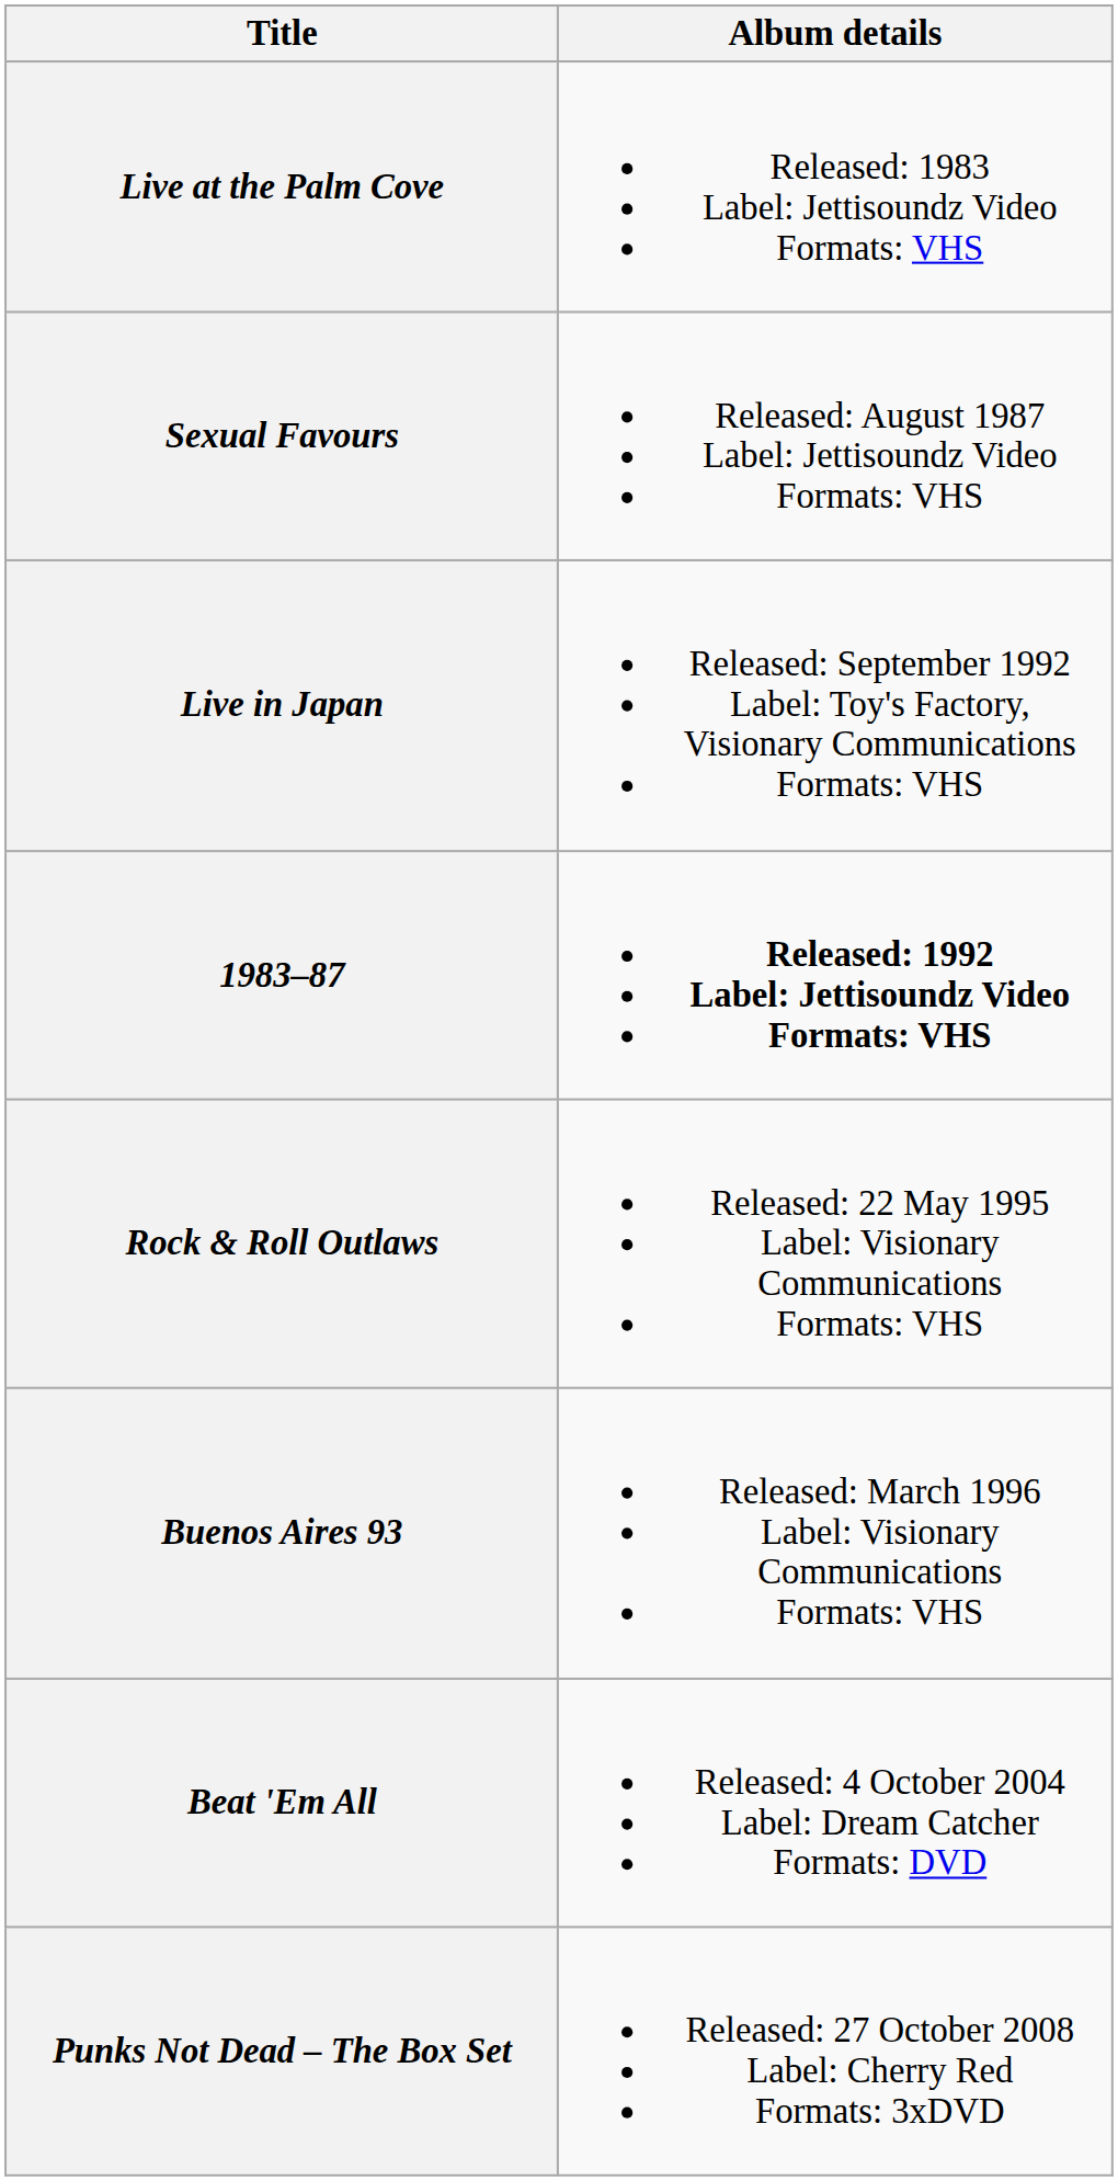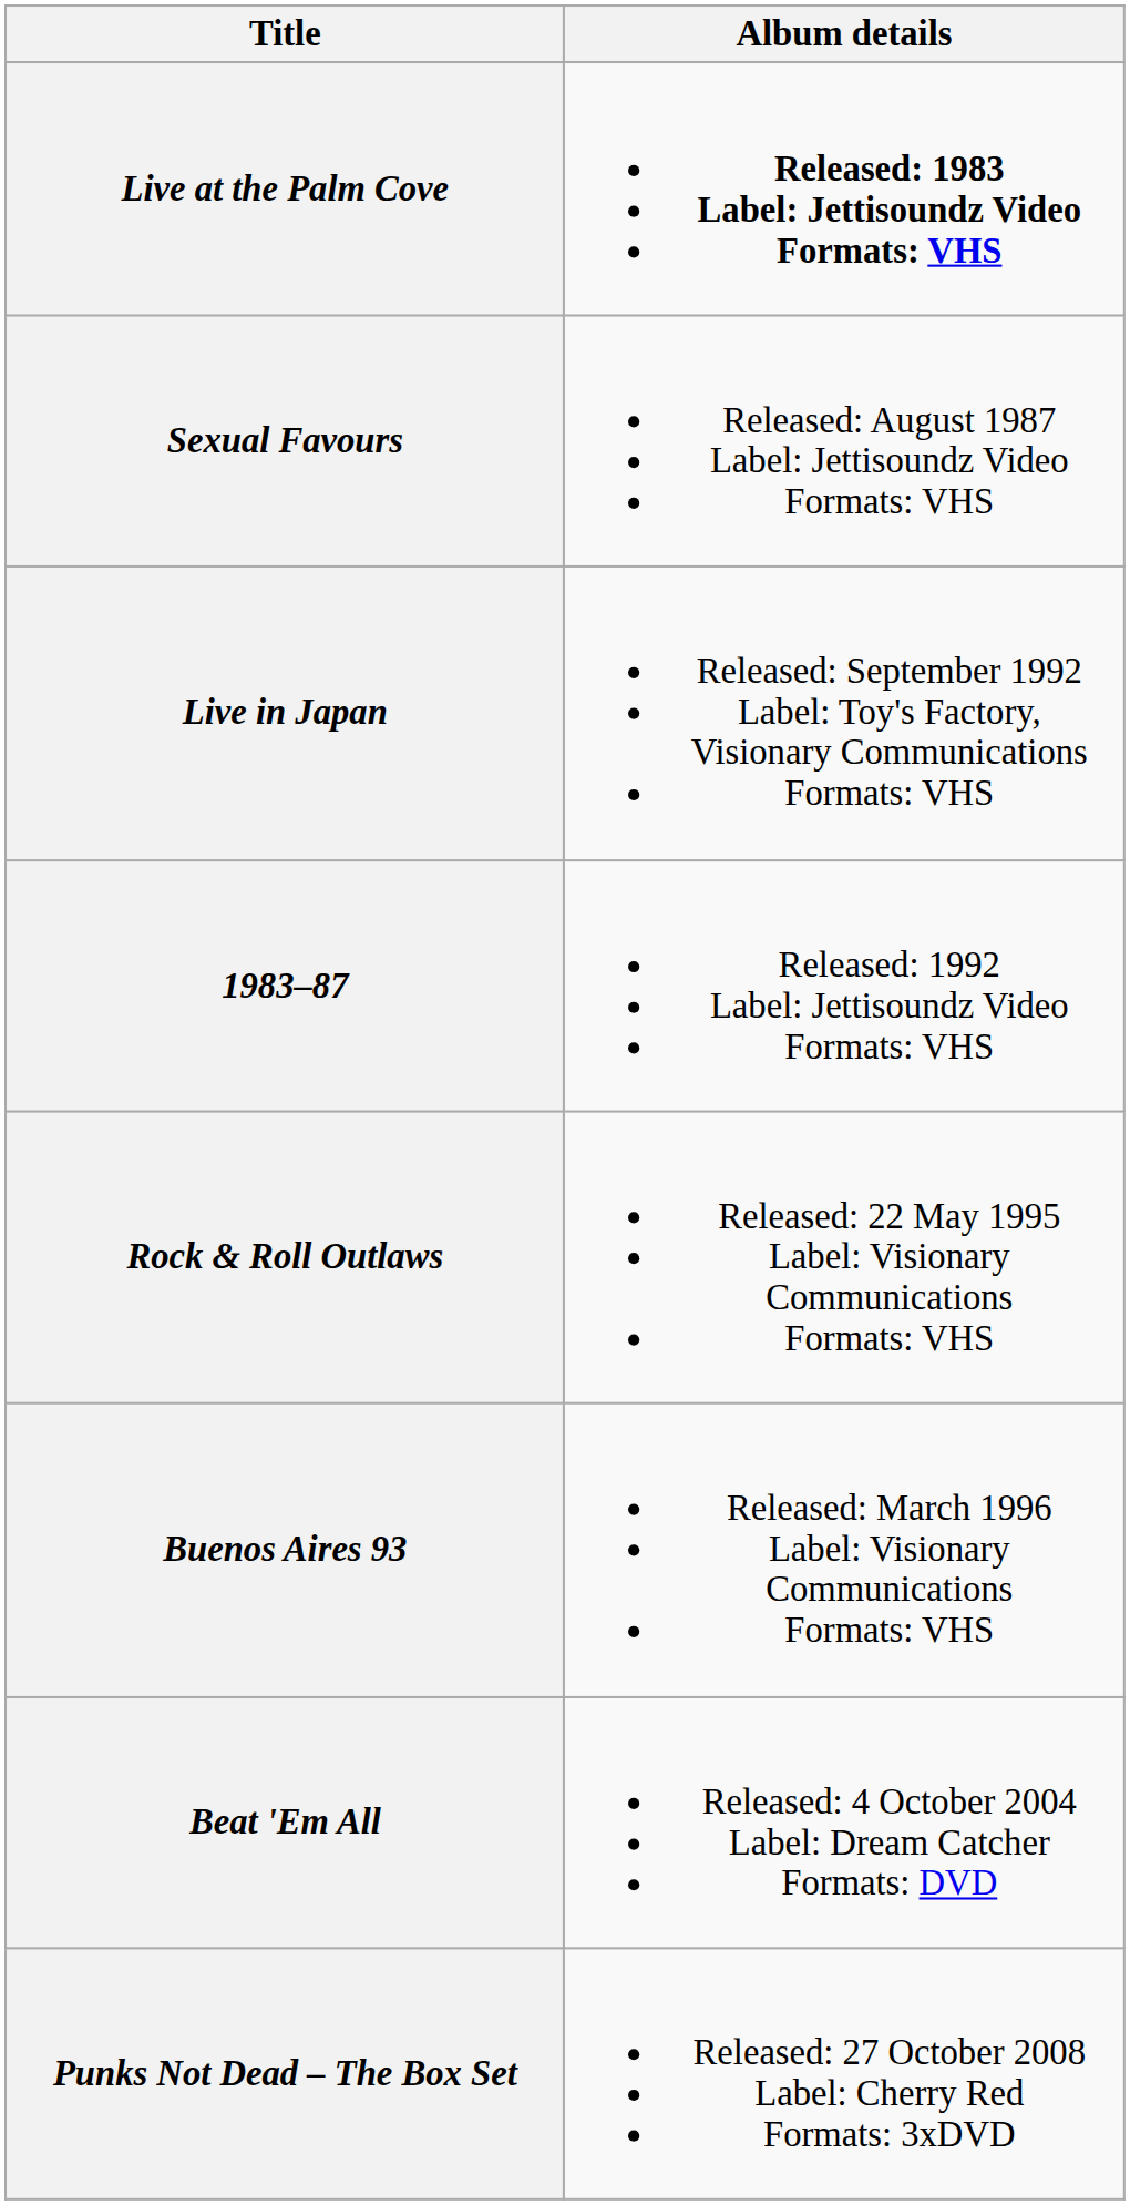Live at the Palm Cove | Album details: normal -> bold
1983–87 | Album details: bold -> normal
